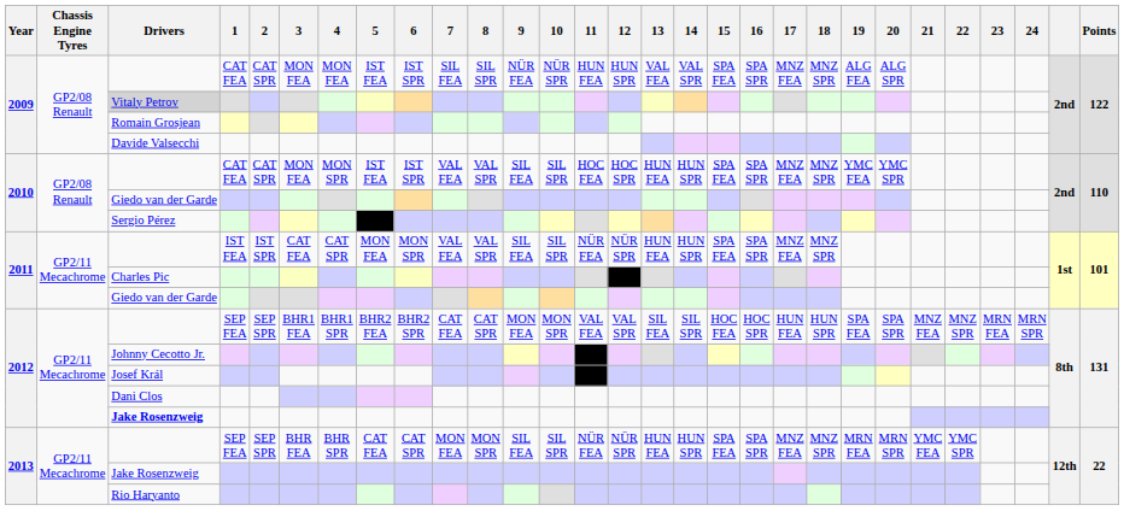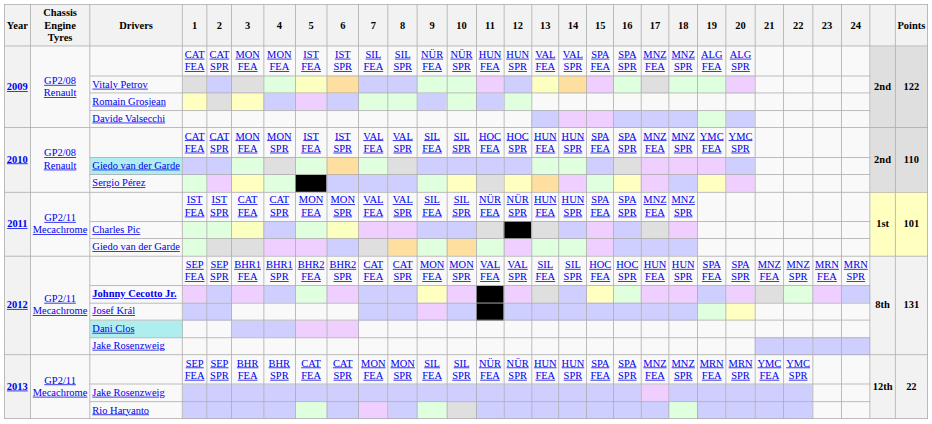Vitaly Petrov | Drivers: lightgrey background -> no background
2010 / Giedo van der Garde | Drivers: no background -> paleturquoise background
Johnny Cecotto Jr. | Drivers: normal -> bold
Dani Clos | Drivers: no background -> paleturquoise background
2012 / Jake Rosenzweig | Drivers: bold -> normal
